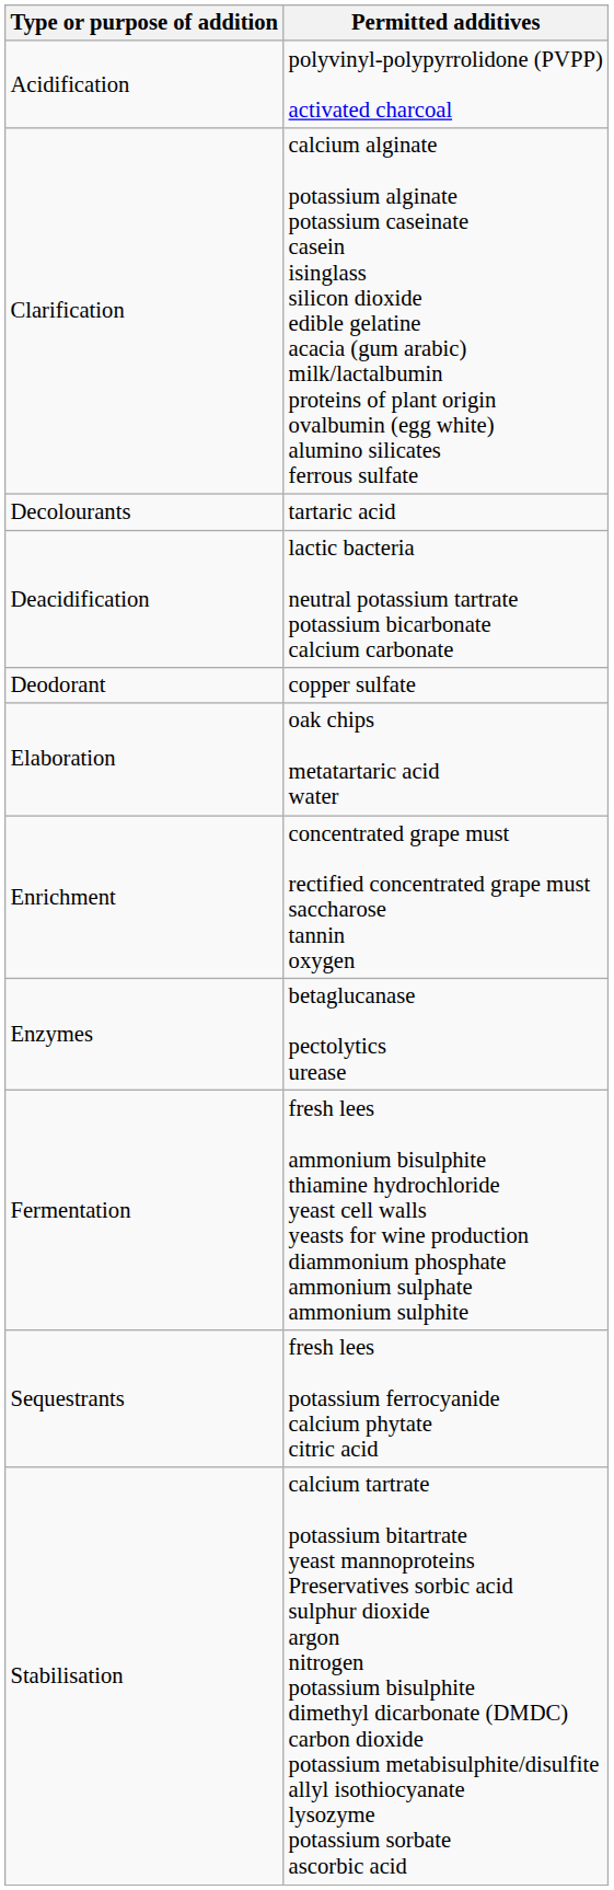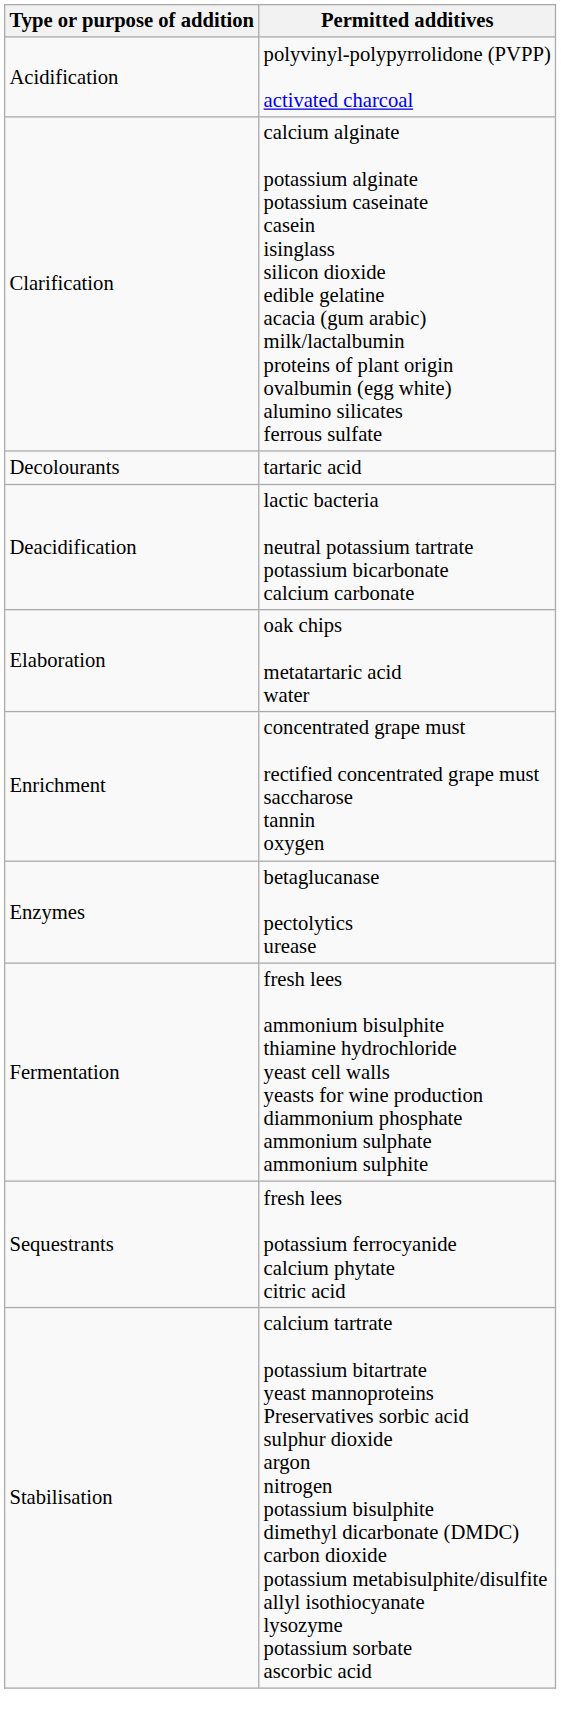- row: Deodorant | copper sulfate
